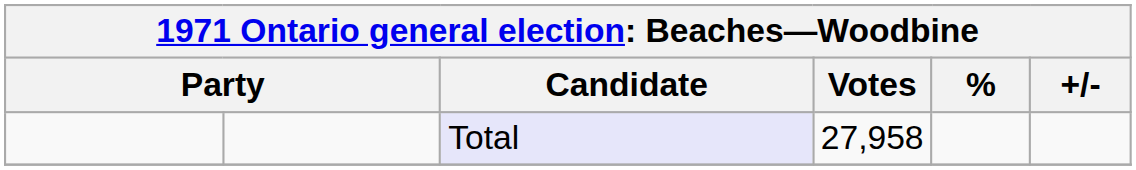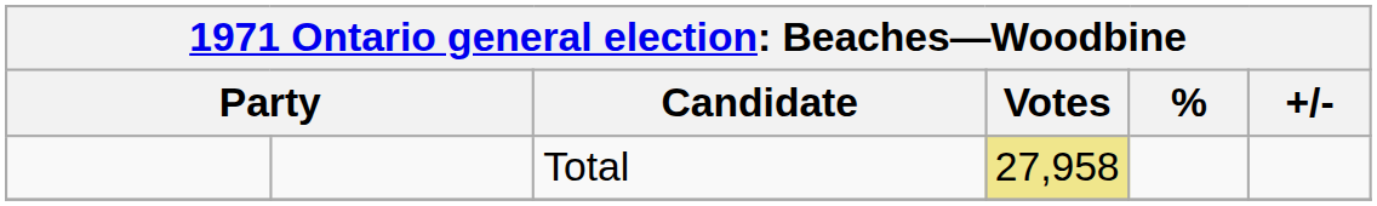row 3 | Candidate: lavender background -> no background
row 3 | Votes: no background -> khaki background
